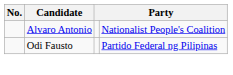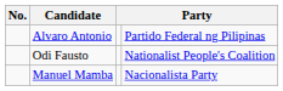Alvaro Antonio | column 4: Nationalist People's Coalition -> Partido Federal ng Pilipinas
Odi Fausto | column 4: Partido Federal ng Pilipinas -> Nationalist People's Coalition
+ row: Manuel Mamba | Nacionalista Party
